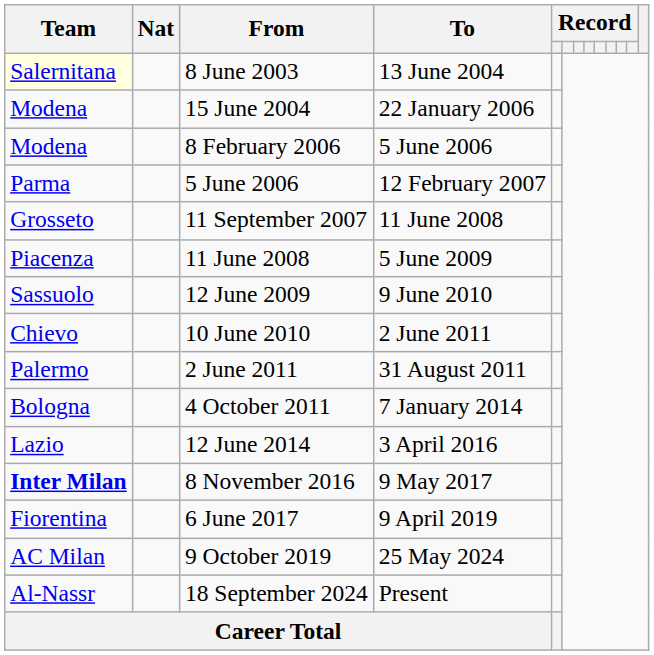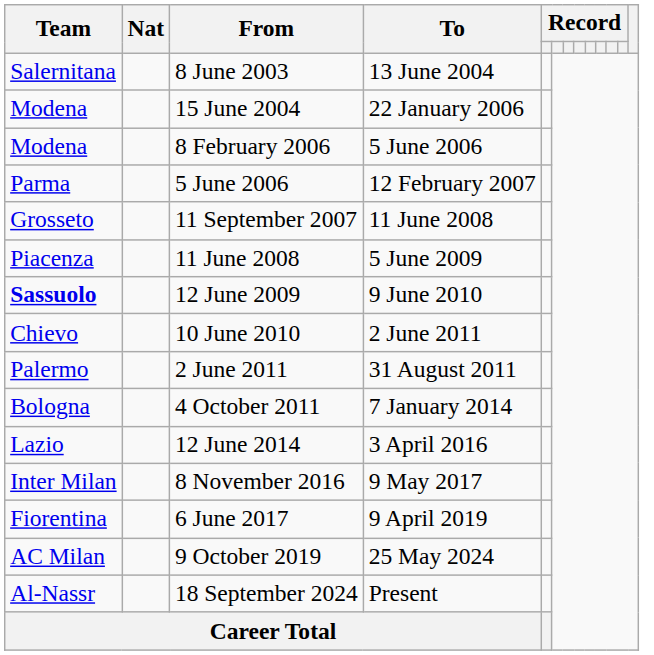8 June 2003 | Team: lightyellow background -> no background
12 June 2009 | Team: normal -> bold
8 November 2016 | Team: bold -> normal
